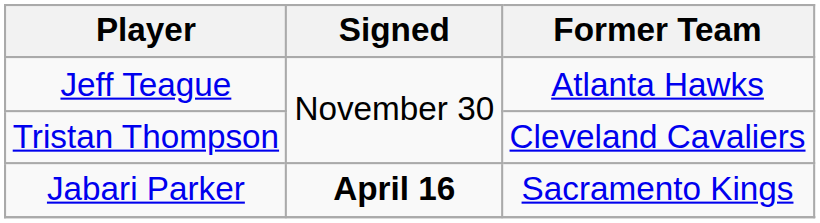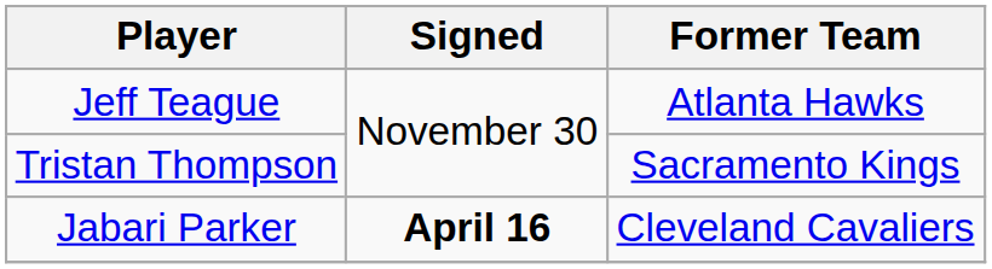Tristan Thompson | Former Team: Cleveland Cavaliers -> Sacramento Kings
Jabari Parker | Former Team: Sacramento Kings -> Cleveland Cavaliers
